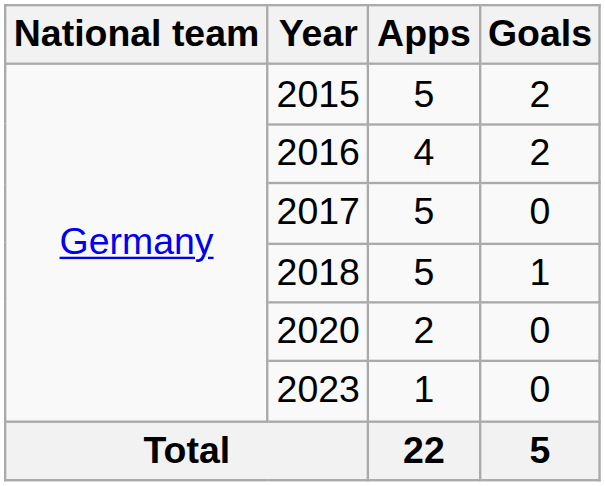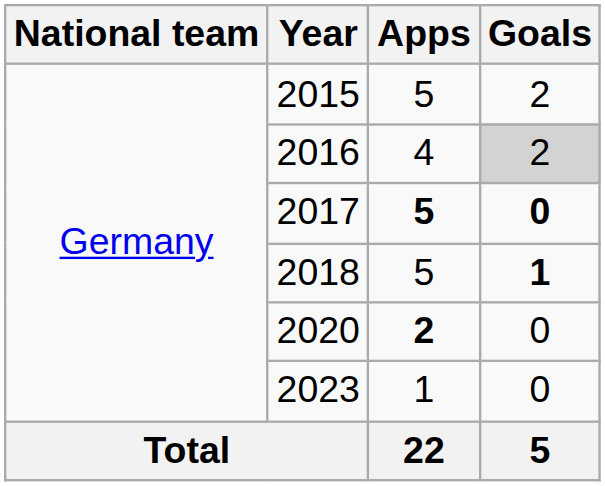2016 | Goals: no background -> lightgrey background
2017 | Apps: normal -> bold
2017 | Goals: normal -> bold
2018 | Goals: normal -> bold
2020 | Apps: normal -> bold
